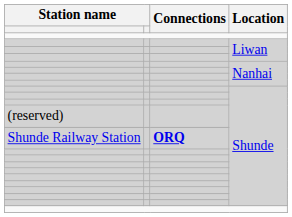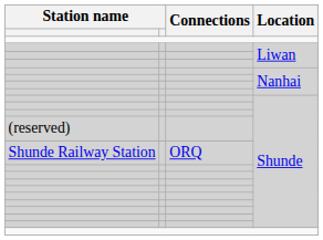Shunde Railway Station / Shunde | Connections: bold -> normal
